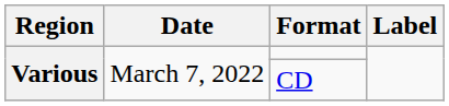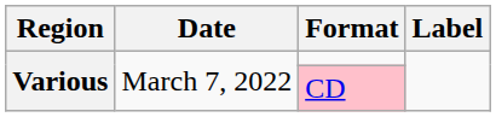CD | Format: no background -> pink background
